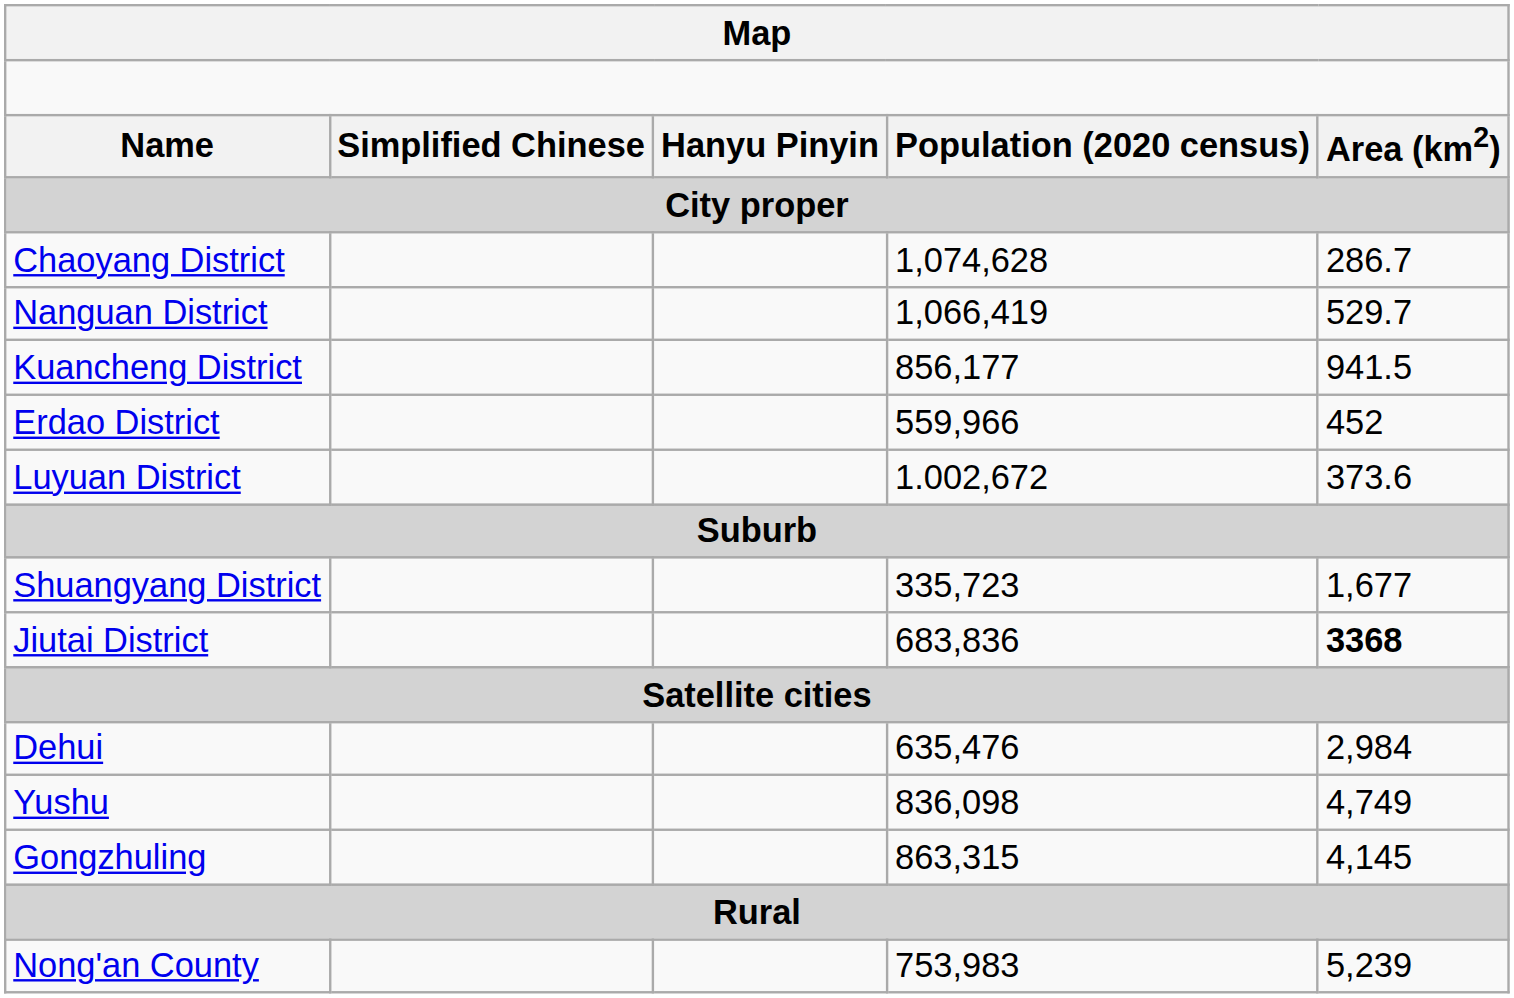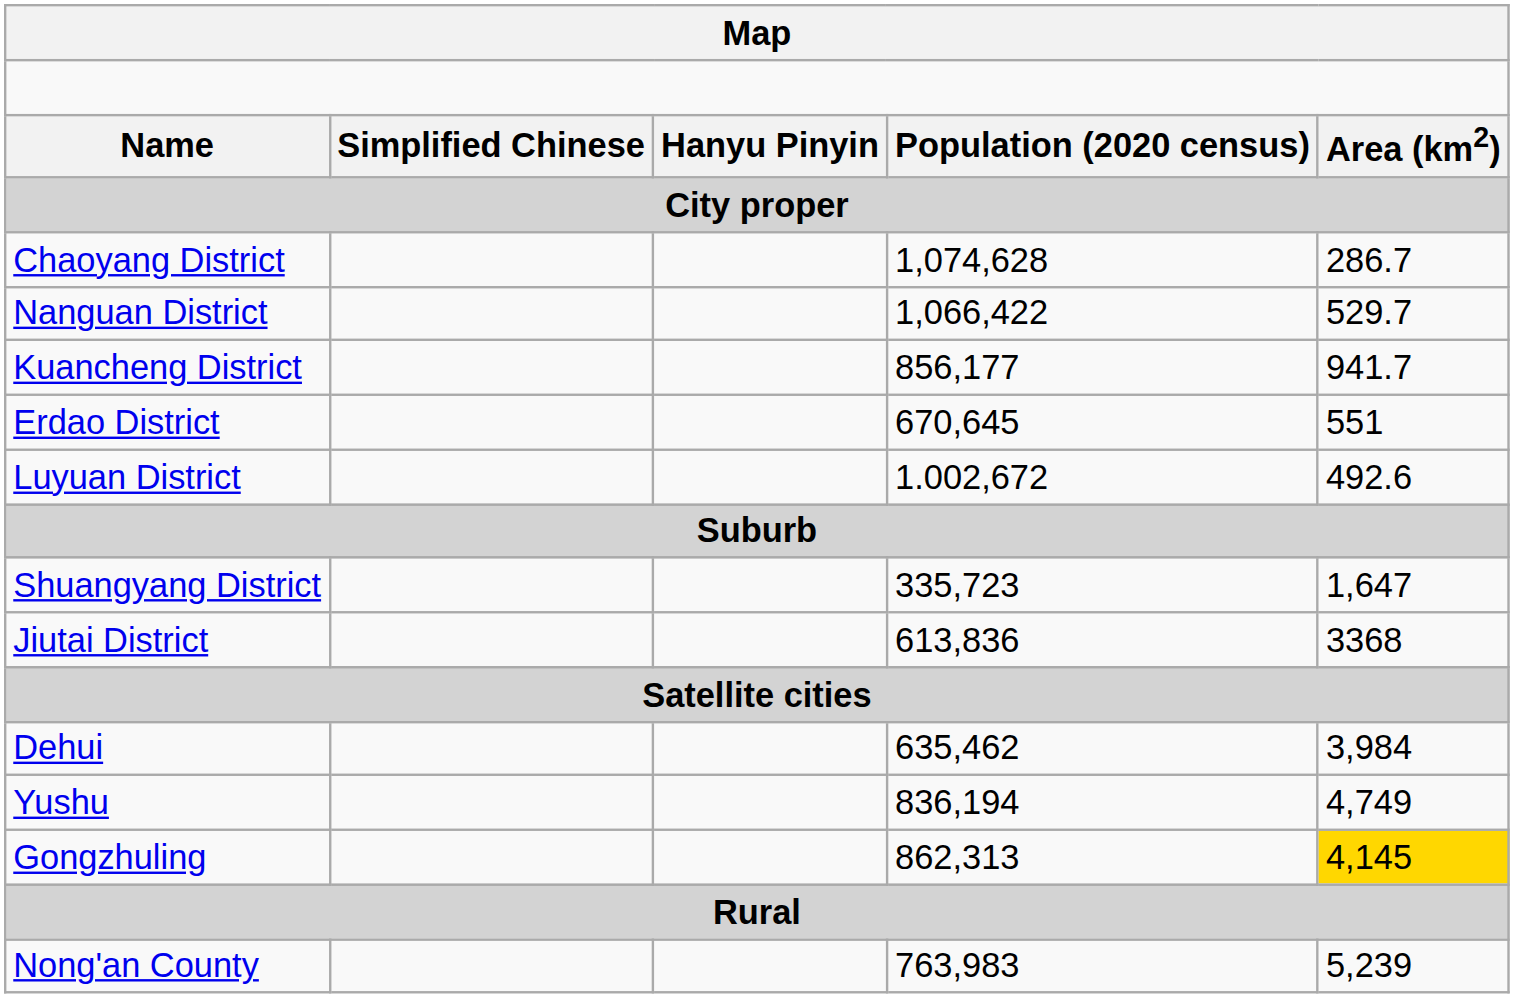Nanguan District | column 4: 1,066,419 -> 1,066,422
Kuancheng District | column 5: 941.5 -> 941.7
Erdao District | column 4: 559,966 -> 670,645
Erdao District | column 5: 452 -> 551
Luyuan District | column 5: 373.6 -> 492.6
Shuangyang District | column 5: 1,677 -> 1,647
Jiutai District | column 4: 683,836 -> 613,836
Jiutai District | column 5: bold -> normal
Dehui | column 4: 635,476 -> 635,462
Dehui | column 5: 2,984 -> 3,984
Yushu | column 4: 836,098 -> 836,194
Gongzhuling | column 4: 863,315 -> 862,313
Gongzhuling | column 5: no background -> gold background
Nong'an County | column 4: 753,983 -> 763,983
